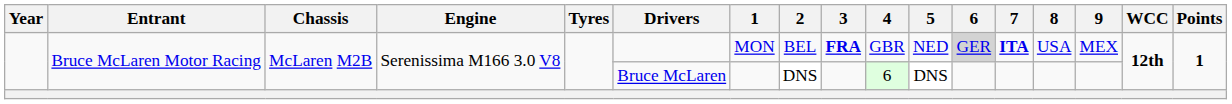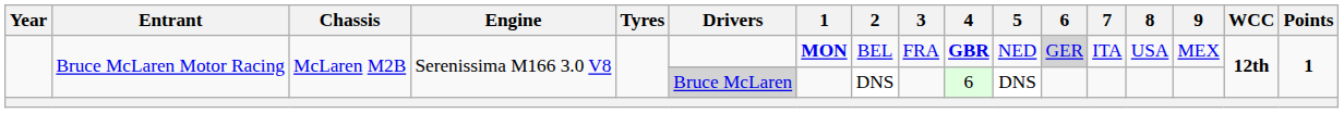row 2 | 1: normal -> bold
row 2 | 3: bold -> normal
row 2 | 4: normal -> bold
row 2 | 7: bold -> normal
row 3 | Drivers: no background -> lightgrey background
